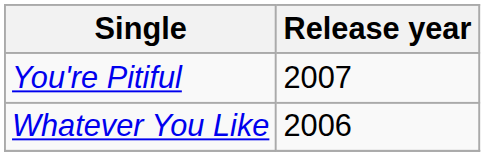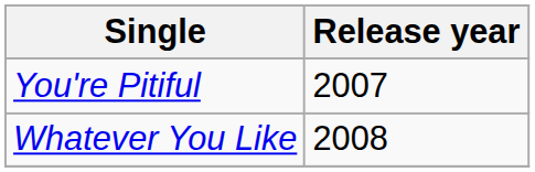Whatever You Like | Release year: 2006 -> 2008
